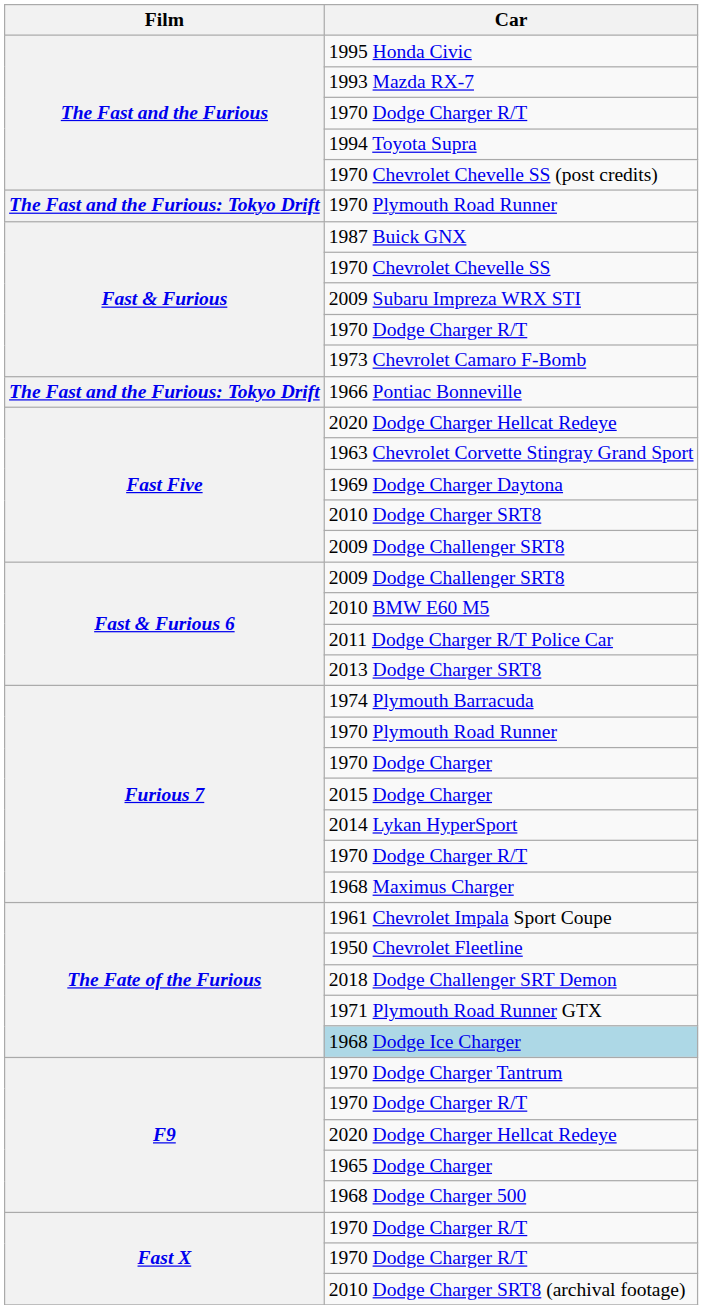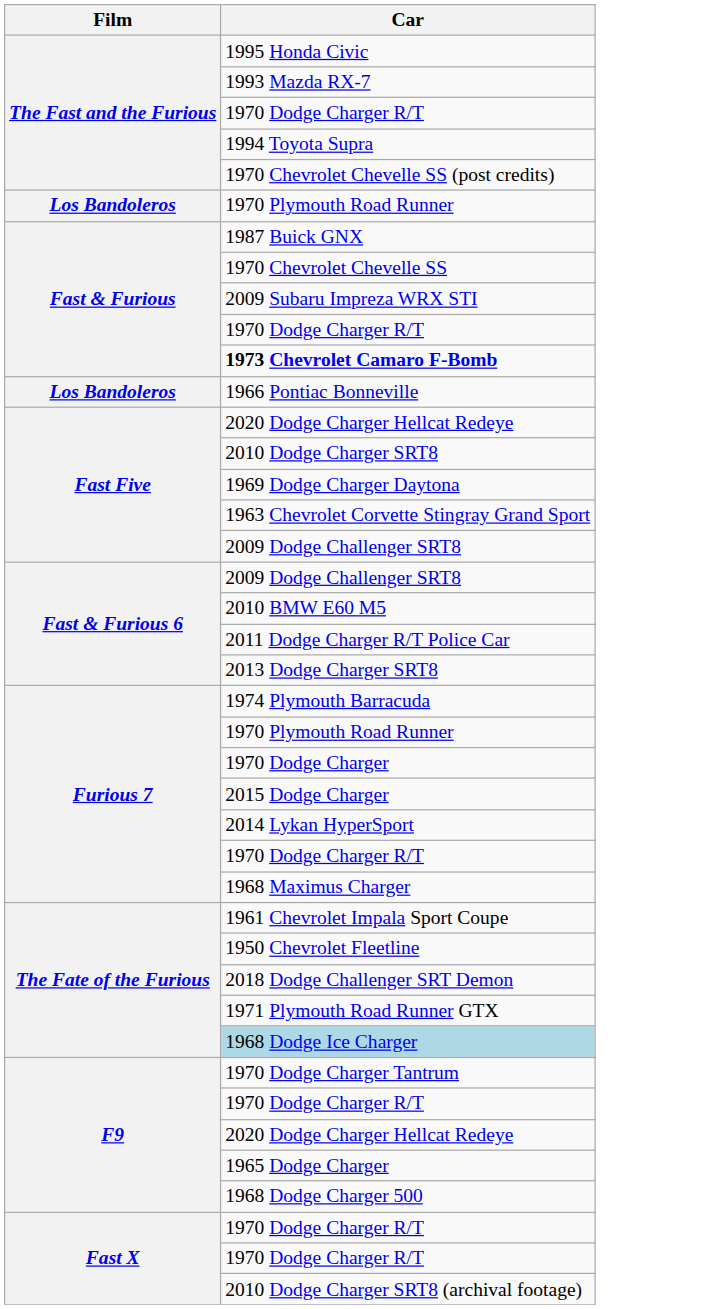row 7 | Film: The Fast and the Furious: Tokyo Drift -> Los Bandoleros
row 12 | Car: normal -> bold
row 13 | Film: The Fast and the Furious: Tokyo Drift -> Los Bandoleros
row 15 | Car: 1963 Chevrolet Corvette Stingray Grand Sport -> 2010 Dodge Charger SRT8
row 17 | Car: 2010 Dodge Charger SRT8 -> 1963 Chevrolet Corvette Stingray Grand Sport
